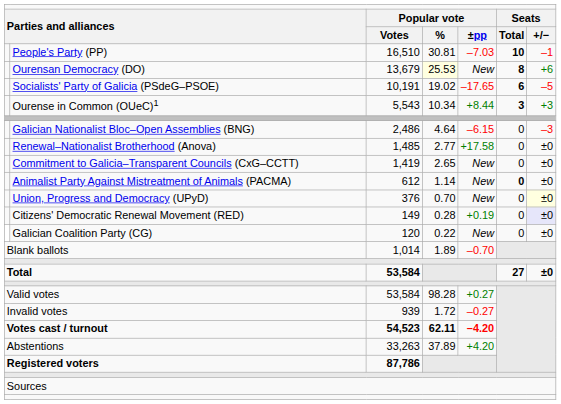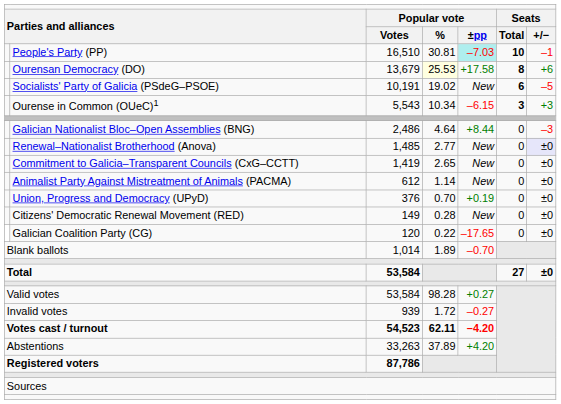People's Party (PP) | column 5: no background -> paleturquoise background
Ourensan Democracy (DO) | column 5: New -> +17.58
Socialists' Party of Galicia (PSdeG–PSOE) | column 5: –17.65 -> New
Ourense in Common (OUeC)1 | column 5: +8.44 -> –6.15
Galician Nationalist Bloc–Open Assemblies (BNG) | column 5: –6.15 -> +8.44
Renewal–Nationalist Brotherhood (Anova) | column 5: +17.58 -> New
Renewal–Nationalist Brotherhood (Anova) | column 7: no background -> lavender background
Animalist Party Against Mistreatment of Animals (PACMA) | column 6: bold -> normal
Union, Progress and Democracy (UPyD) | column 5: New -> +0.19
Union, Progress and Democracy (UPyD) | column 7: lightyellow background -> no background
Citizens' Democratic Renewal Movement (RED) | column 5: +0.19 -> New
Citizens' Democratic Renewal Movement (RED) | column 7: lavender background -> no background
Galician Coalition Party (CG) | column 5: New -> –17.65
